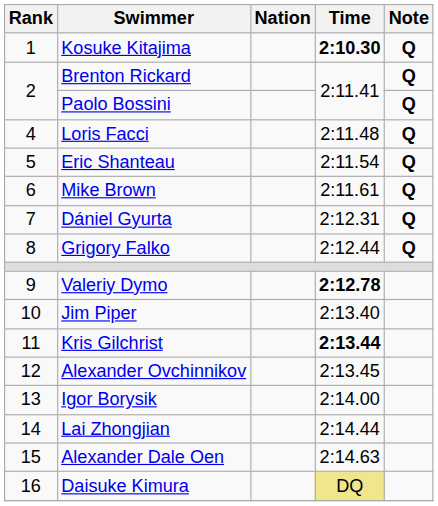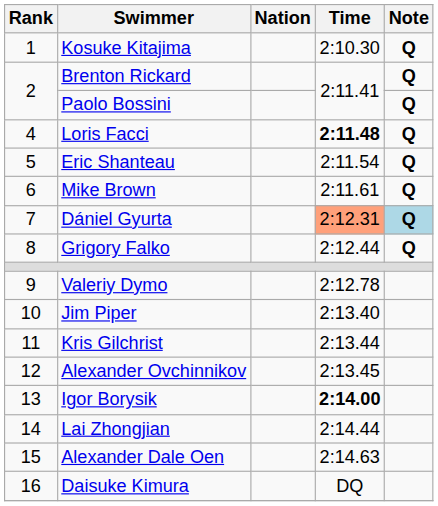Kosuke Kitajima | Time: bold -> normal
Loris Facci | Time: normal -> bold
Dániel Gyurta | Time: no background -> lightsalmon background
Dániel Gyurta | Note: no background -> lightblue background
Valeriy Dymo | Time: bold -> normal
Kris Gilchrist | Time: bold -> normal
Igor Borysik | Time: normal -> bold
Daisuke Kimura | Time: khaki background -> no background
